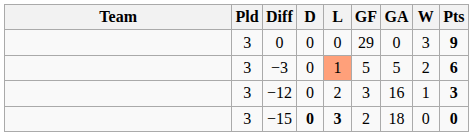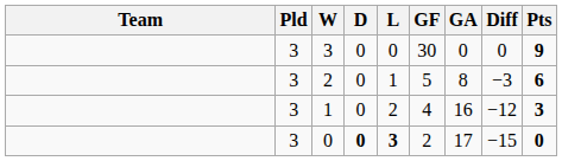columns swapped: W <-> Diff
row 2 | GF: 29 -> 30
row 3 | L: lightsalmon background -> no background
row 3 | GA: 5 -> 8
row 4 | GF: 3 -> 4
row 5 | GA: 18 -> 17
